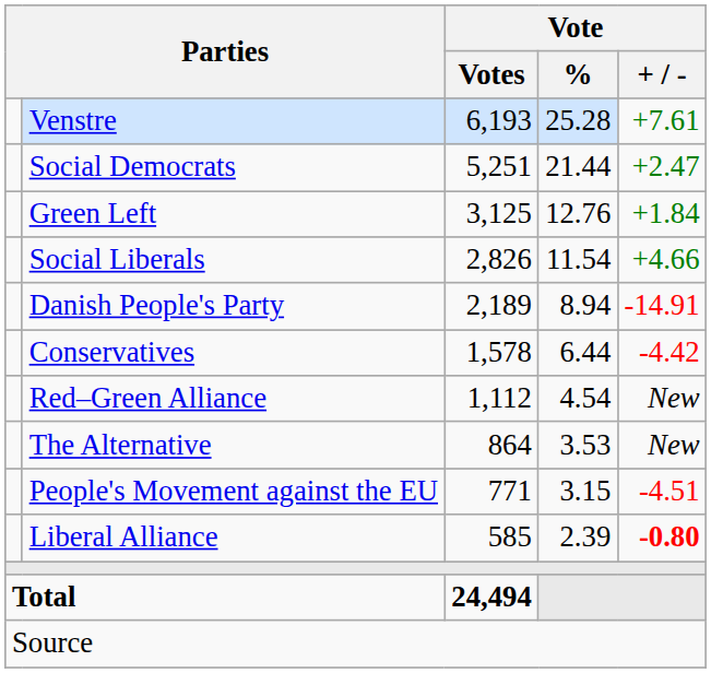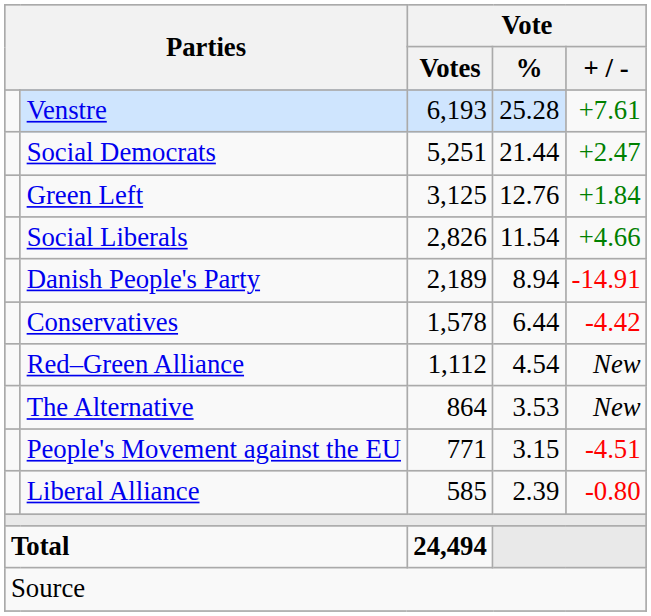Liberal Alliance | Vote / + / -: bold -> normal
